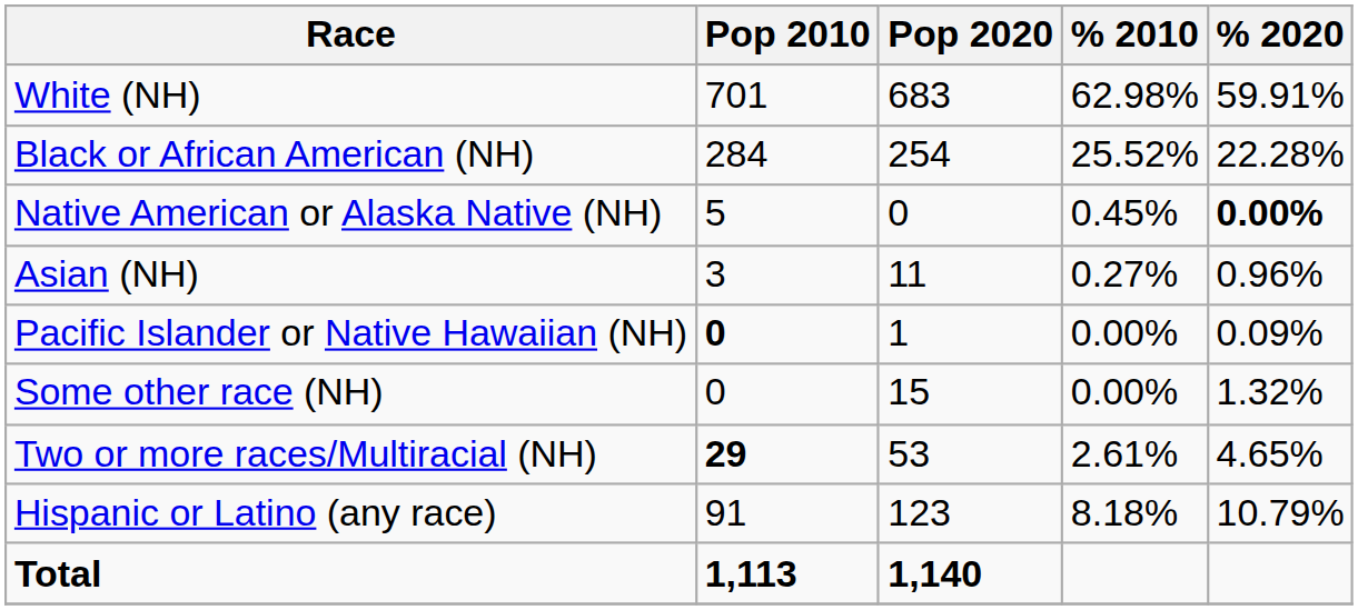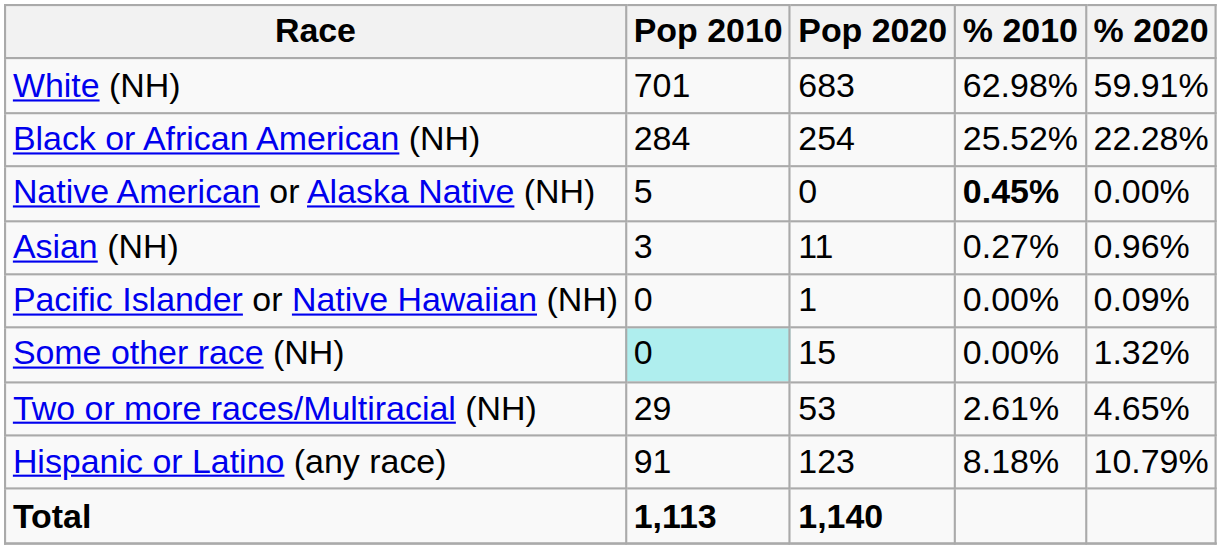Native American or Alaska Native (NH) | % 2010: normal -> bold
Native American or Alaska Native (NH) | % 2020: bold -> normal
Pacific Islander or Native Hawaiian (NH) | Pop 2010: bold -> normal
Some other race (NH) | Pop 2010: no background -> paleturquoise background
Two or more races/Multiracial (NH) | Pop 2010: bold -> normal
